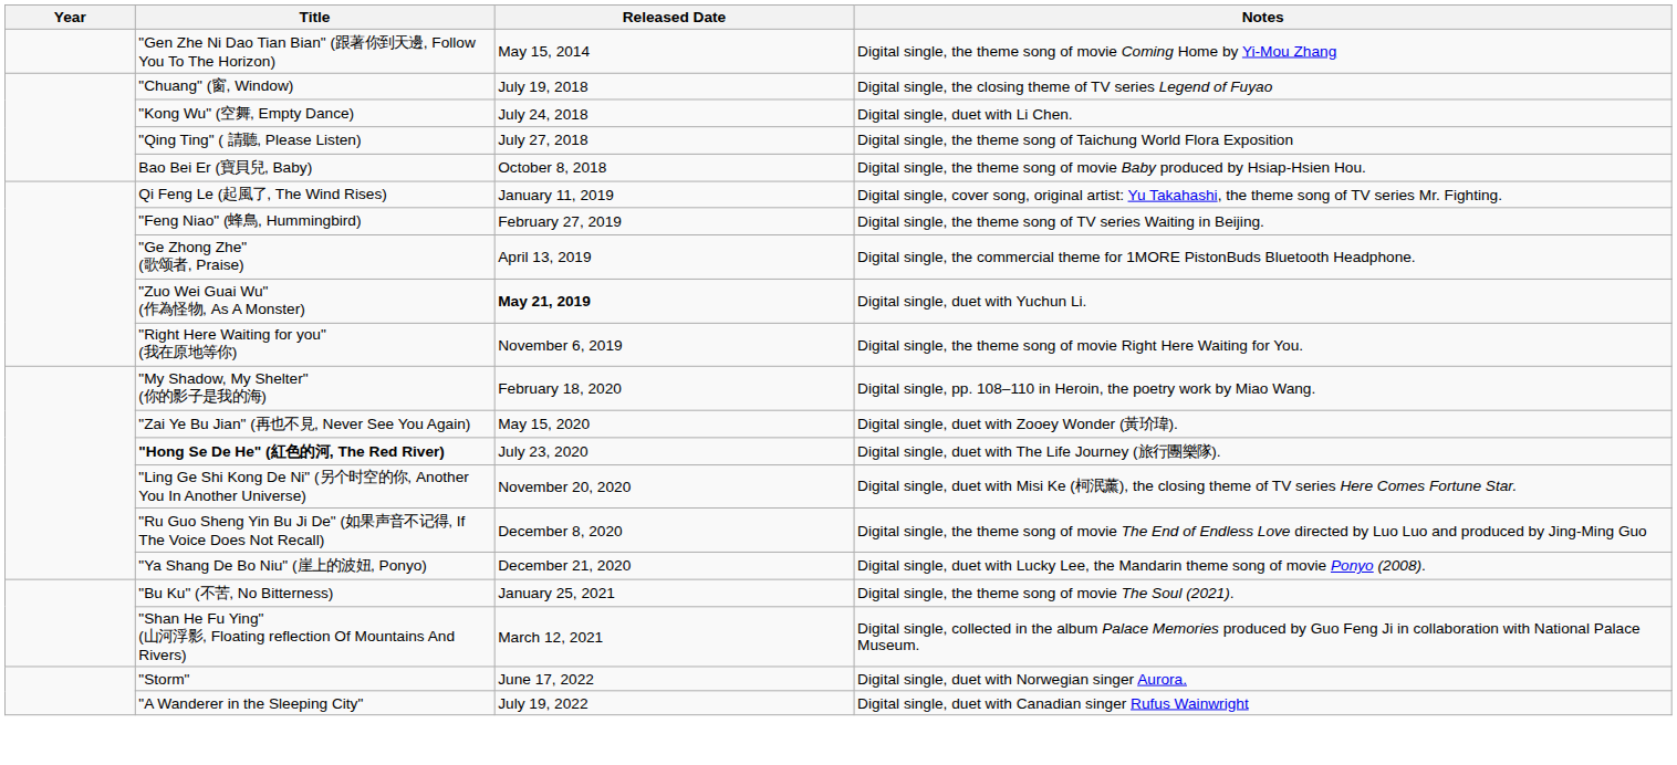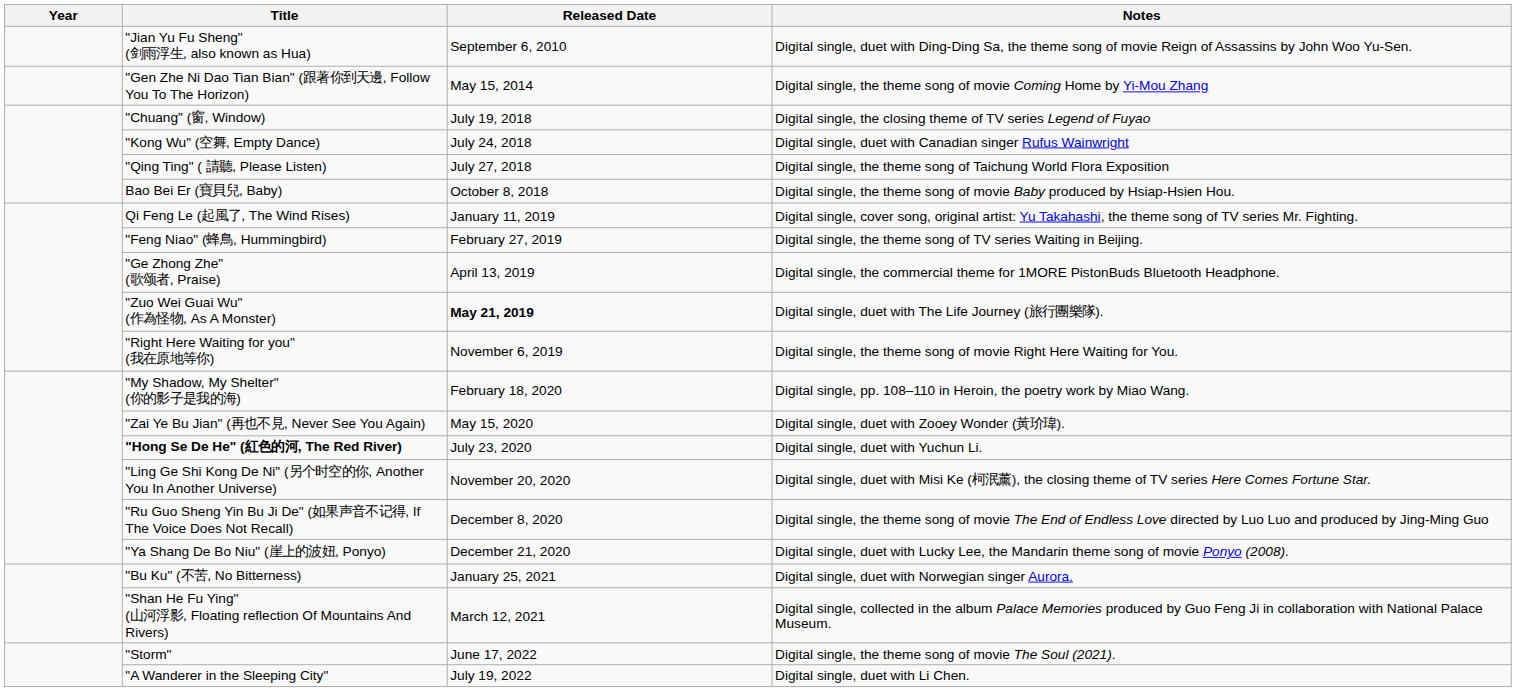+ row: "Jian Yu Fu Sheng" (剑雨浮生, also known as Hua) | September 6, 2010 | Digital single, duet with Ding-Ding Sa, the theme song of movie Reign of Assassins by John Woo Yu-Sen.
"Kong Wu" (空舞, Empty Dance) | Notes: Digital single, duet with Li Chen. -> Digital single, duet with Canadian singer Rufus Wainwright
"Zuo Wei Guai Wu" (作為怪物, As A Monster) | Notes: Digital single, duet with Yuchun Li. -> Digital single, duet with The Life Journey (旅行團樂隊).
"Hong Se De He" (紅色的河, The Red River) | Notes: Digital single, duet with The Life Journey (旅行團樂隊). -> Digital single, duet with Yuchun Li.
"Bu Ku" (不苦, No Bitterness) | Notes: Digital single, the theme song of movie The Soul (2021). -> Digital single, duet with Norwegian singer Aurora.
"Storm" | Notes: Digital single, duet with Norwegian singer Aurora. -> Digital single, the theme song of movie The Soul (2021).
"A Wanderer in the Sleeping City" | Notes: Digital single, duet with Canadian singer Rufus Wainwright -> Digital single, duet with Li Chen.
